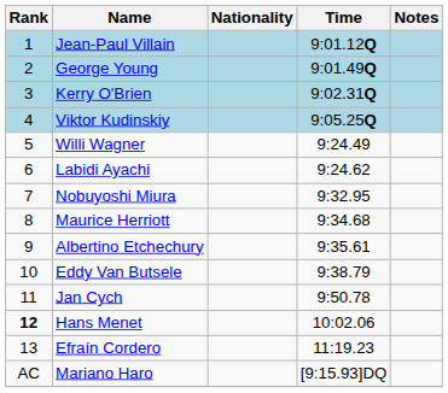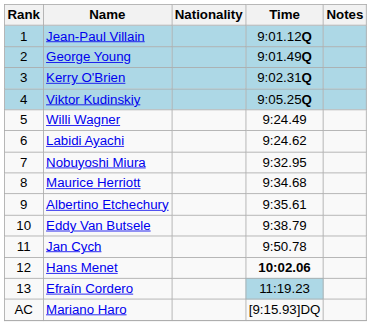Hans Menet | Rank: bold -> normal
Hans Menet | Time: normal -> bold
Efraín Cordero | Time: no background -> lightblue background
